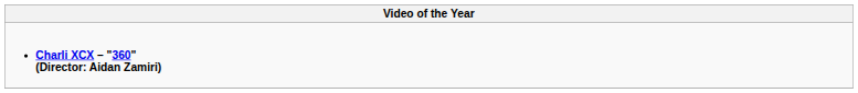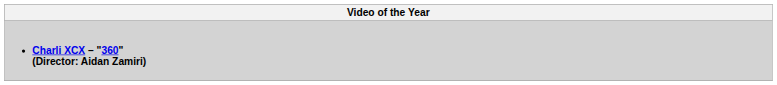row 2 | column 1: no background -> lightgrey background
